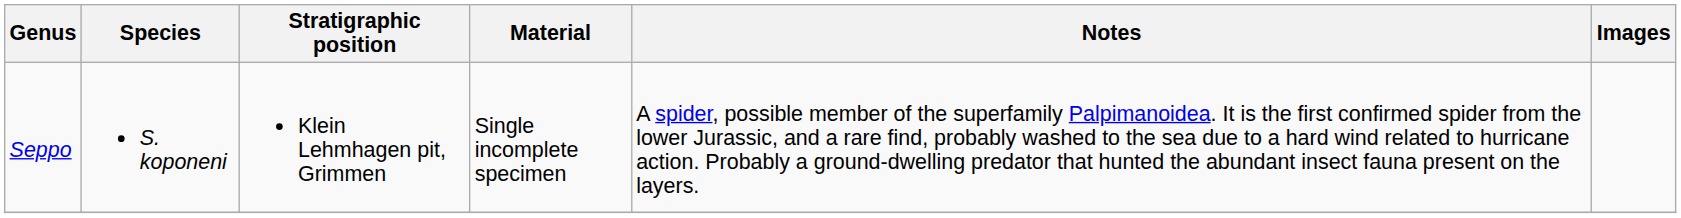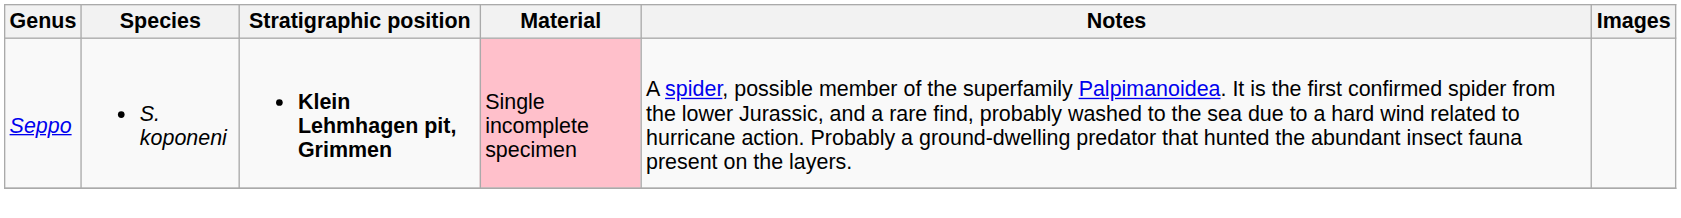Seppo | Stratigraphic position: normal -> bold
Seppo | Material: no background -> pink background
